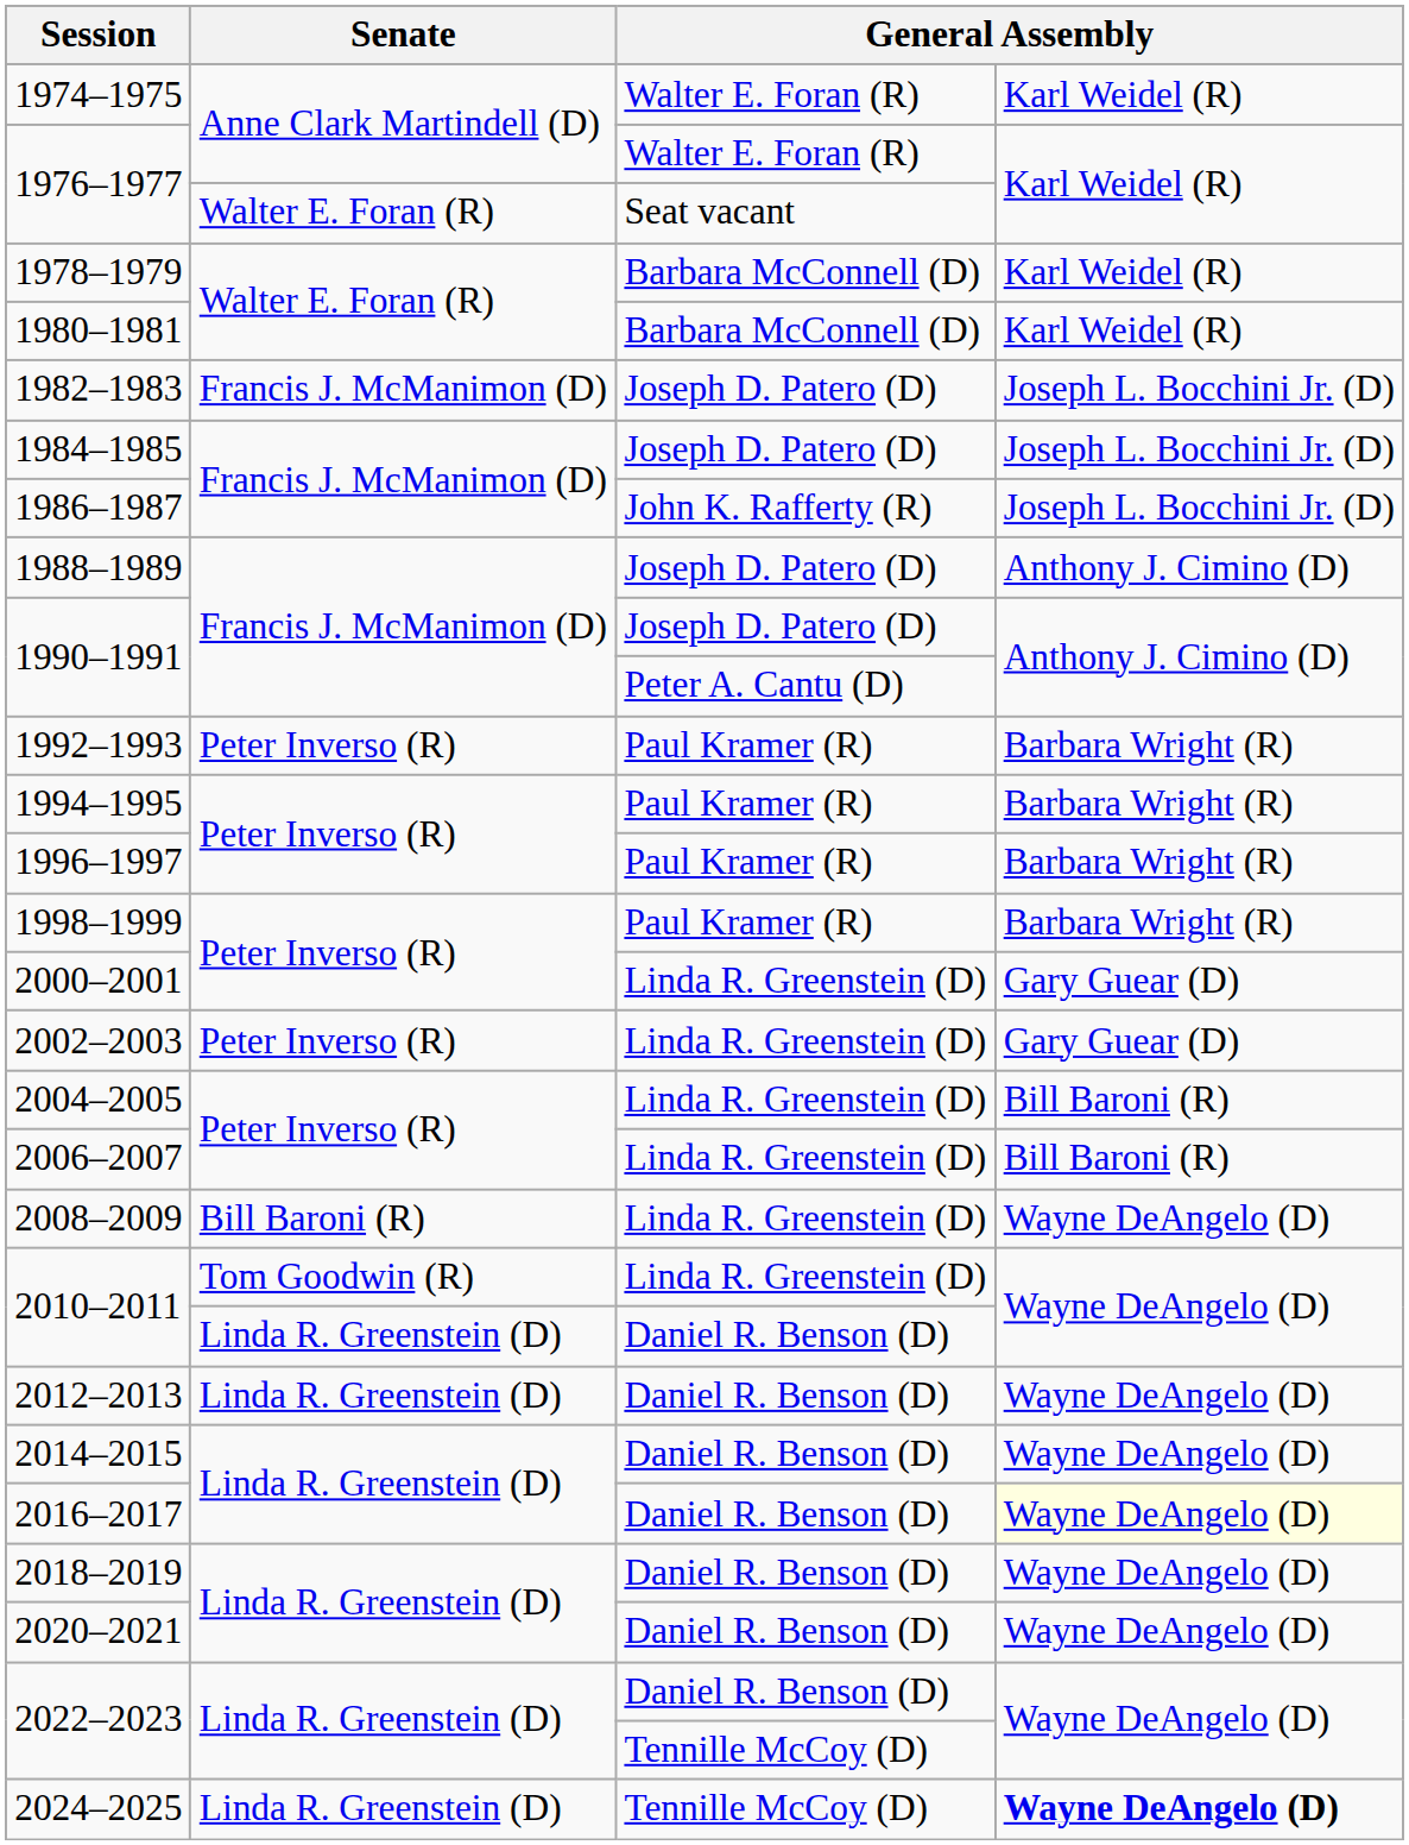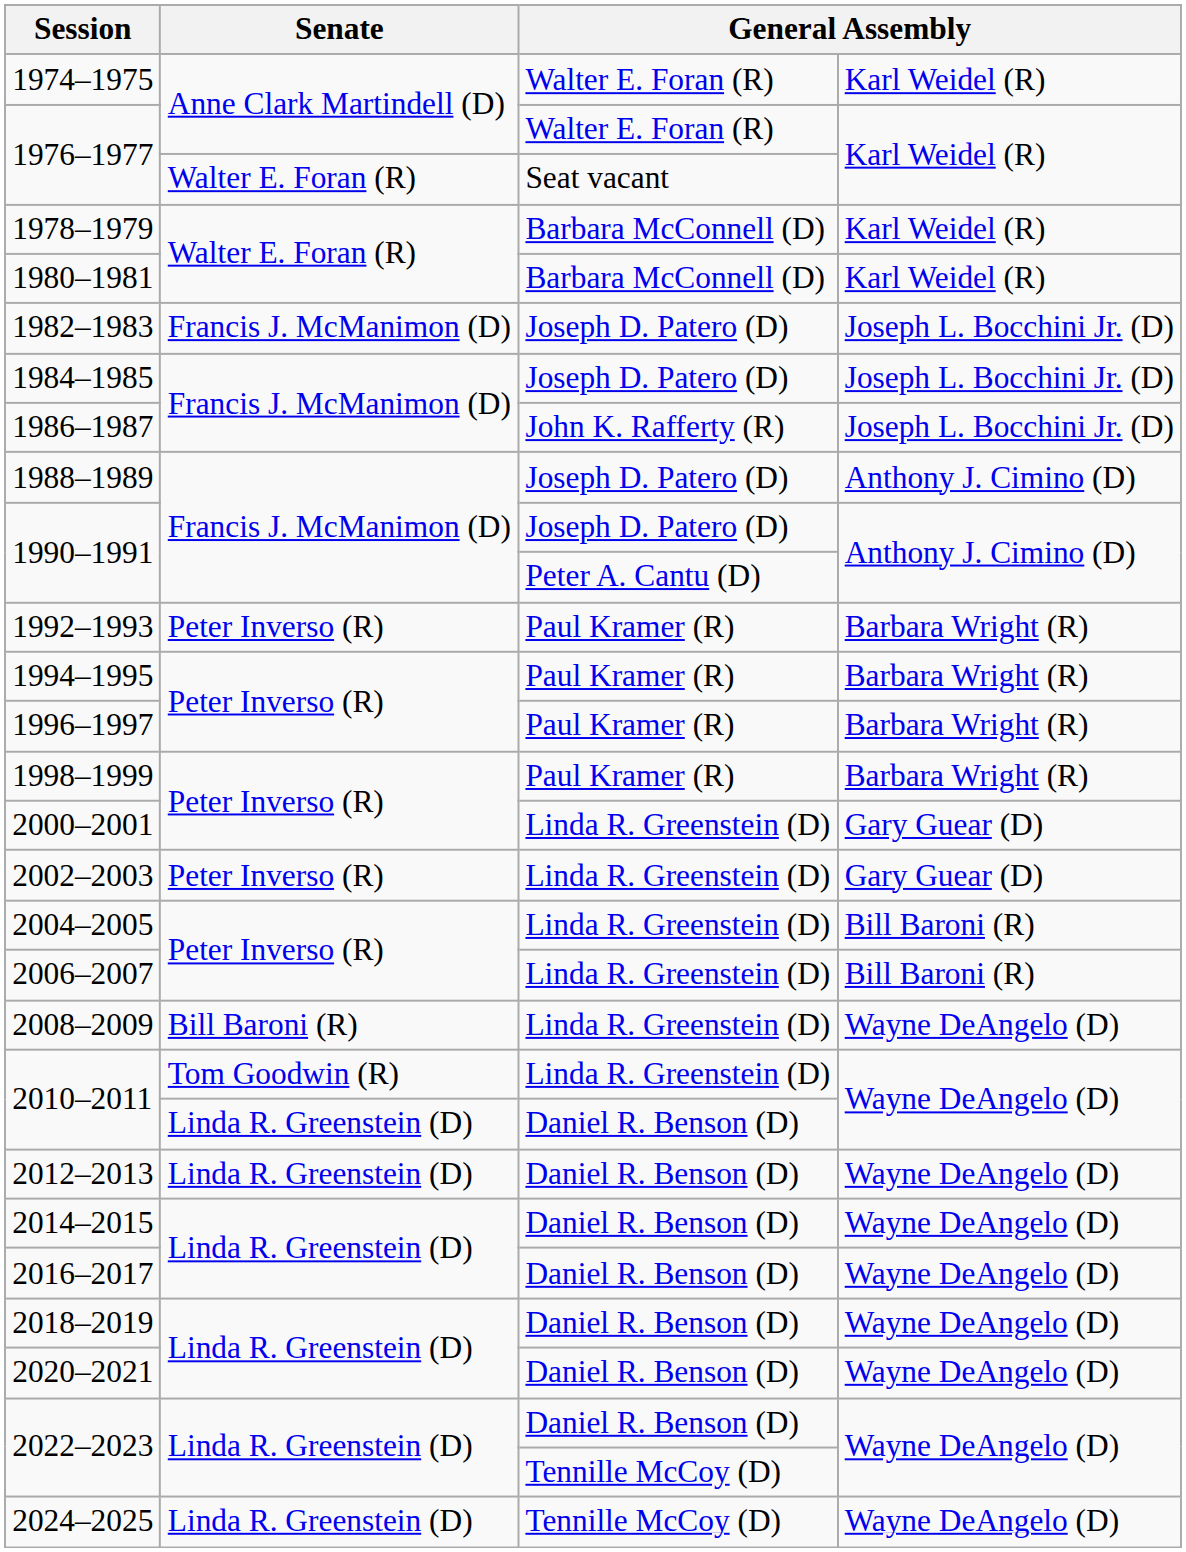2016–2017 | column 4: lightyellow background -> no background
2024–2025 | column 4: bold -> normal
